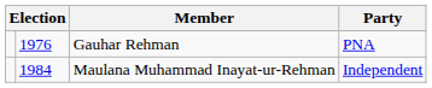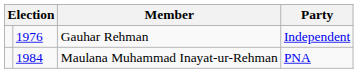Gauhar Rehman | Party: PNA -> Independent
Maulana Muhammad Inayat-ur-Rehman | Party: Independent -> PNA
